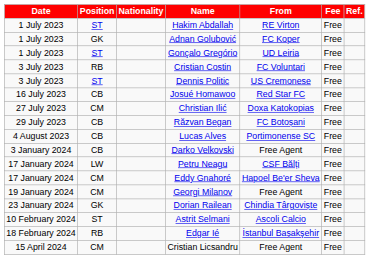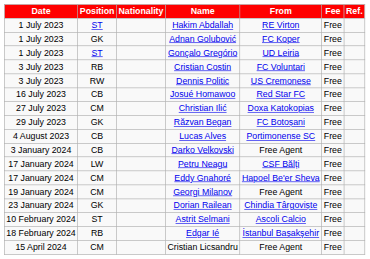Dennis Politic | Position: ST -> RW
Răzvan Began | Position: CB -> GK
